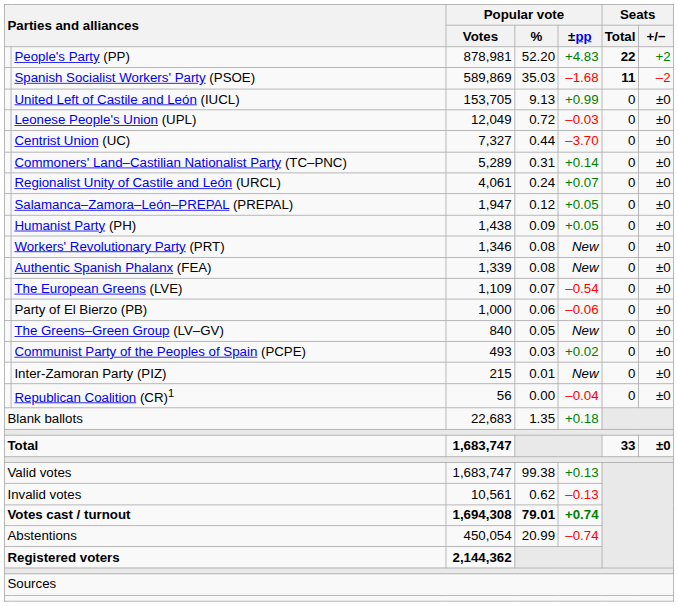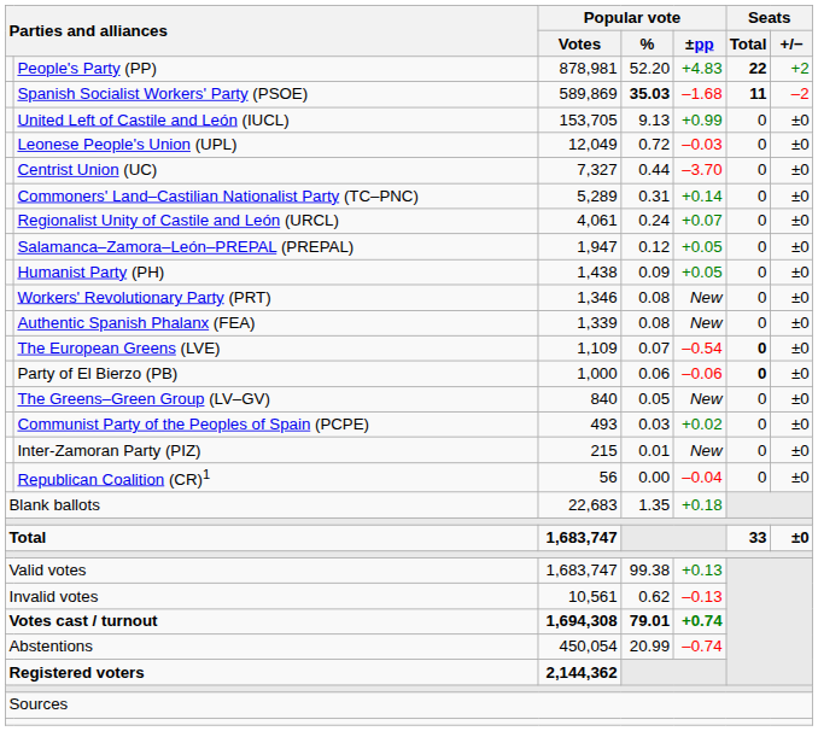Spanish Socialist Workers' Party (PSOE) | Popular vote / %: normal -> bold
The European Greens (LVE) | Seats / Total: normal -> bold
Party of El Bierzo (PB) | Seats / Total: normal -> bold
